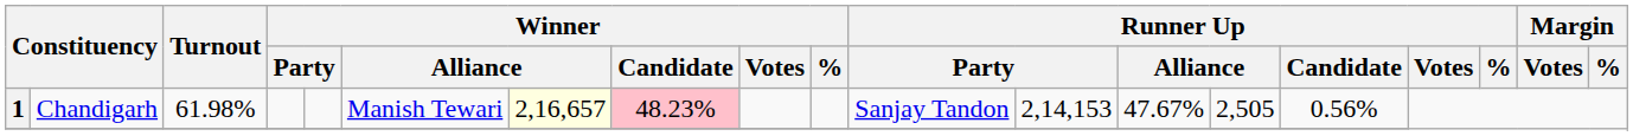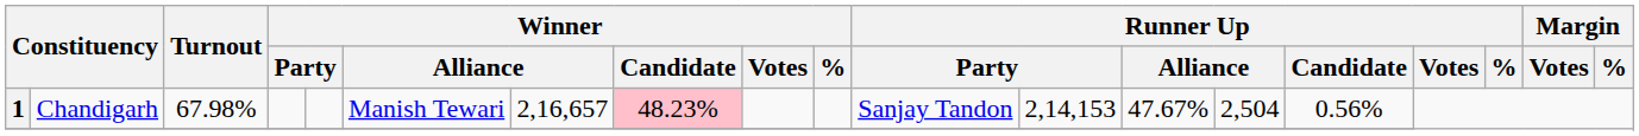1 | Turnout: 61.98% -> 67.98%
1 | column 7: lightyellow background -> no background
1 | column 14: 2,505 -> 2,504
